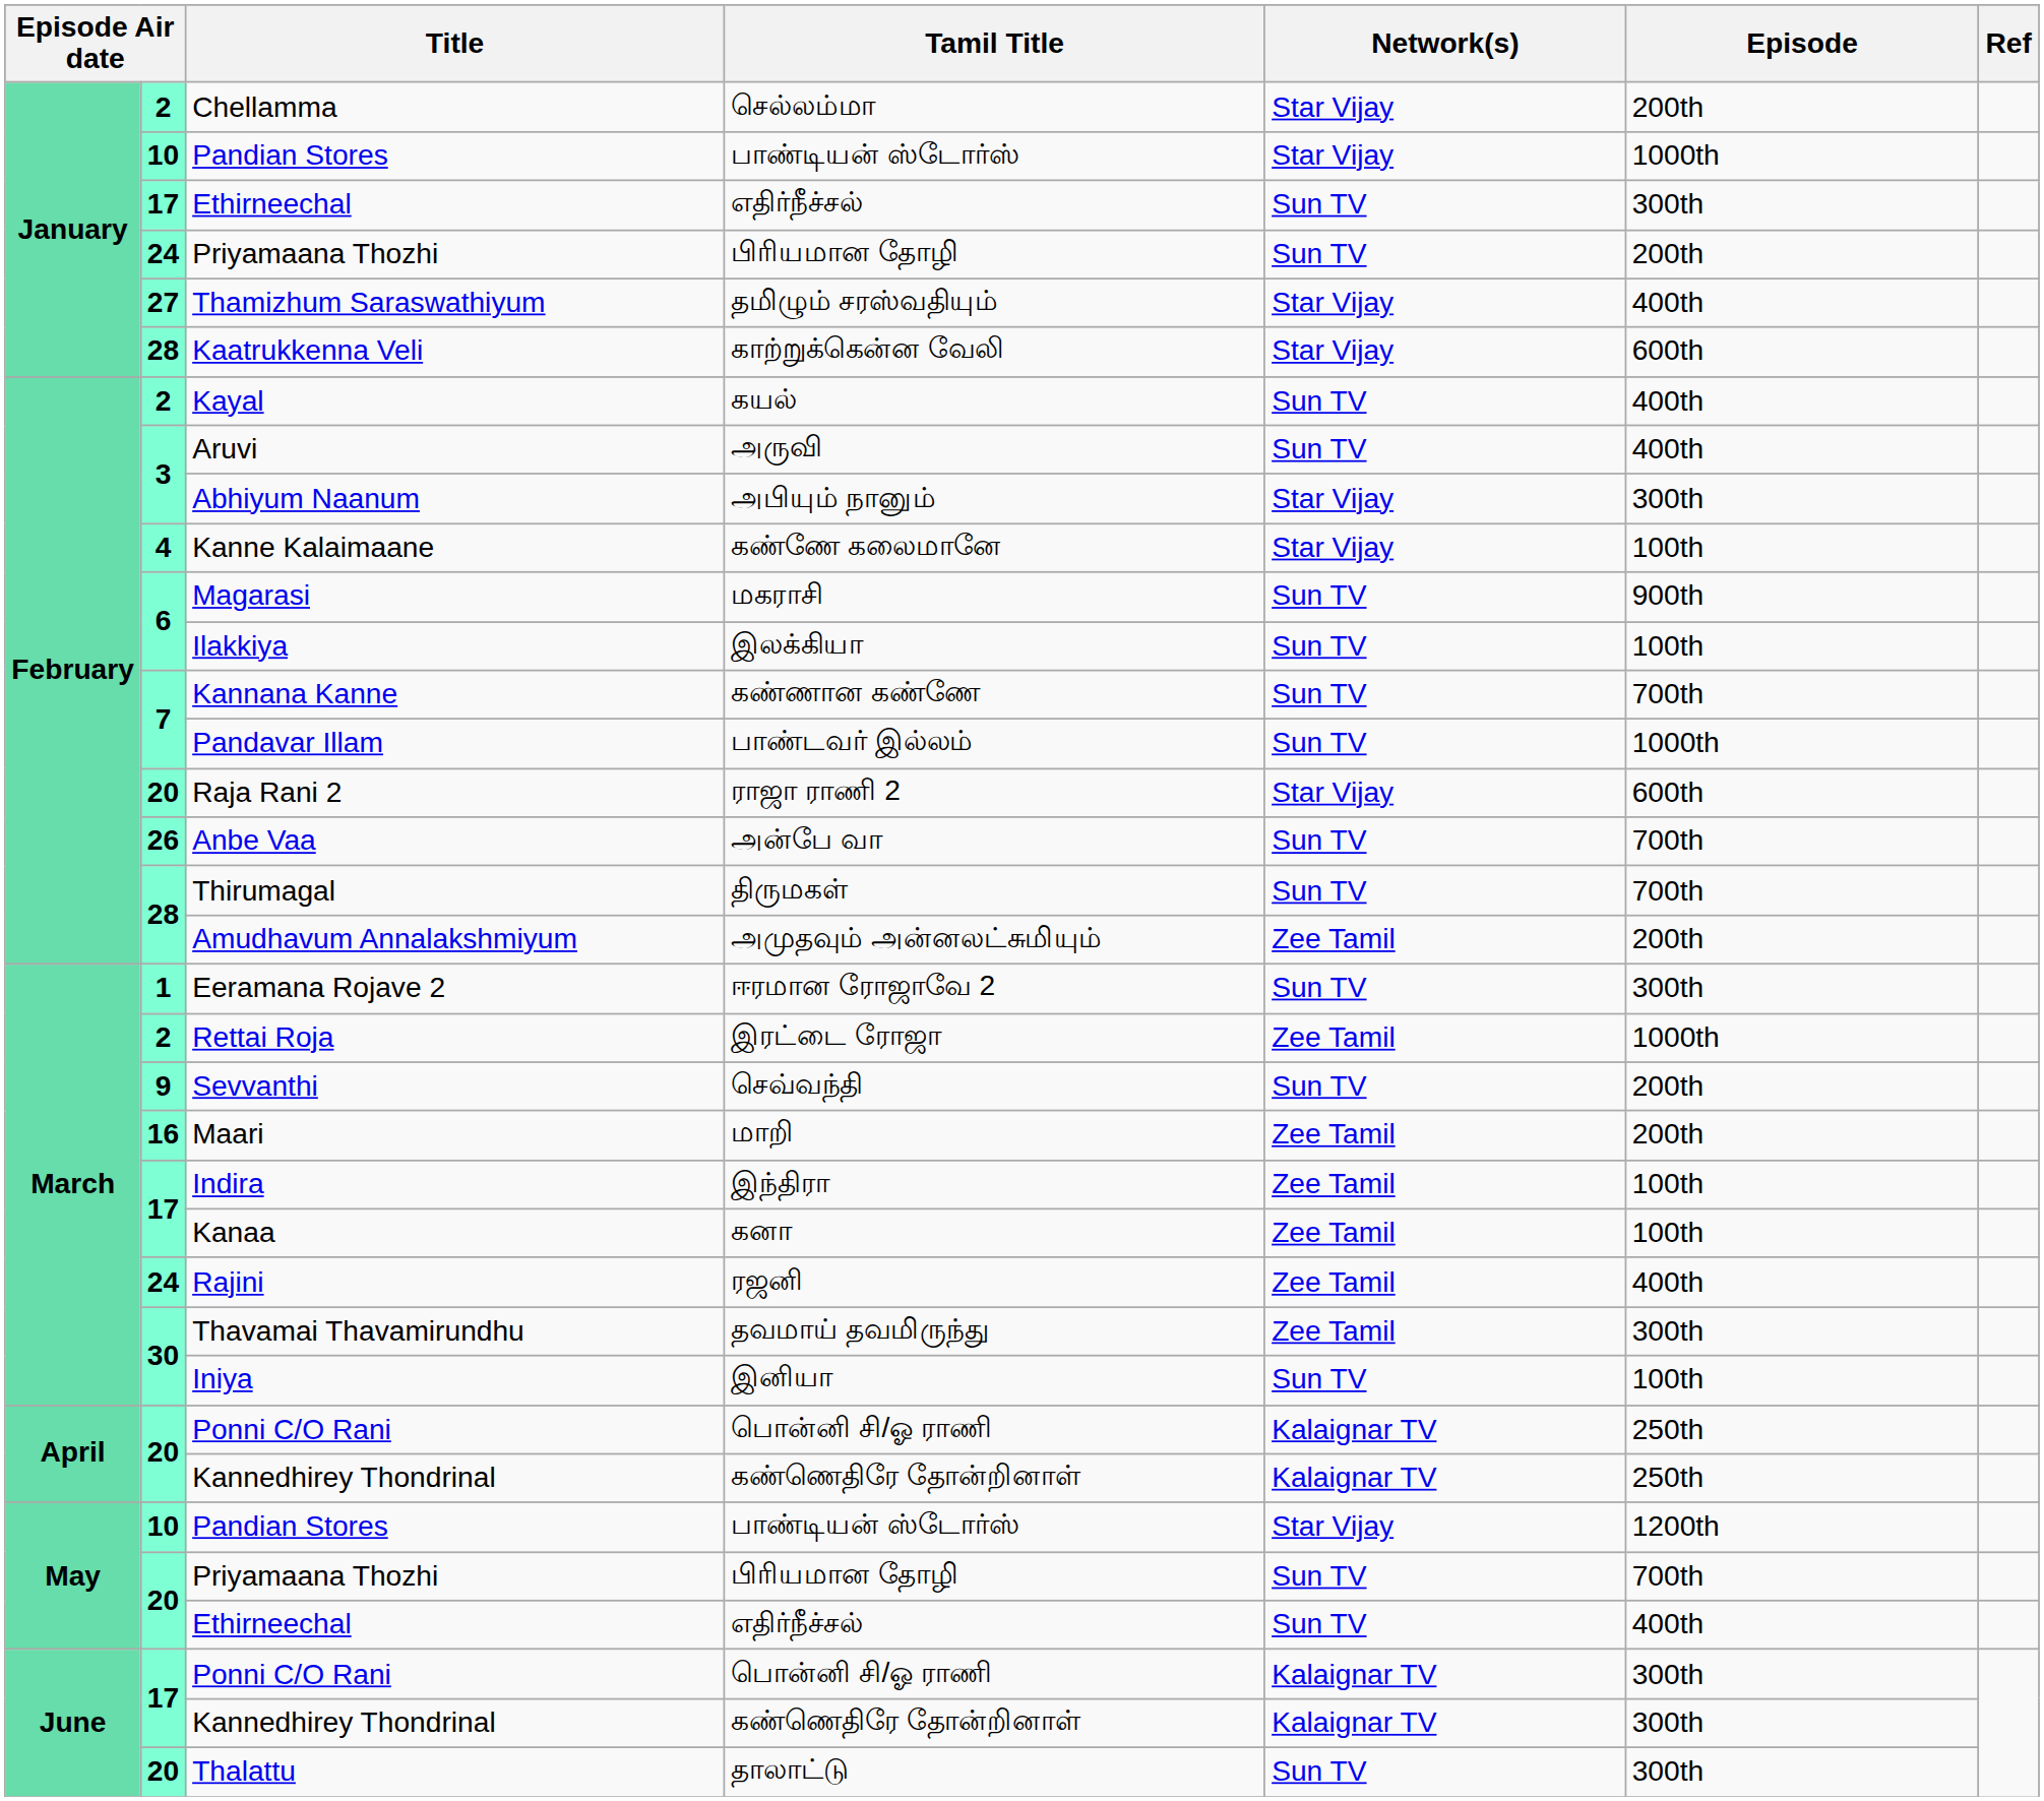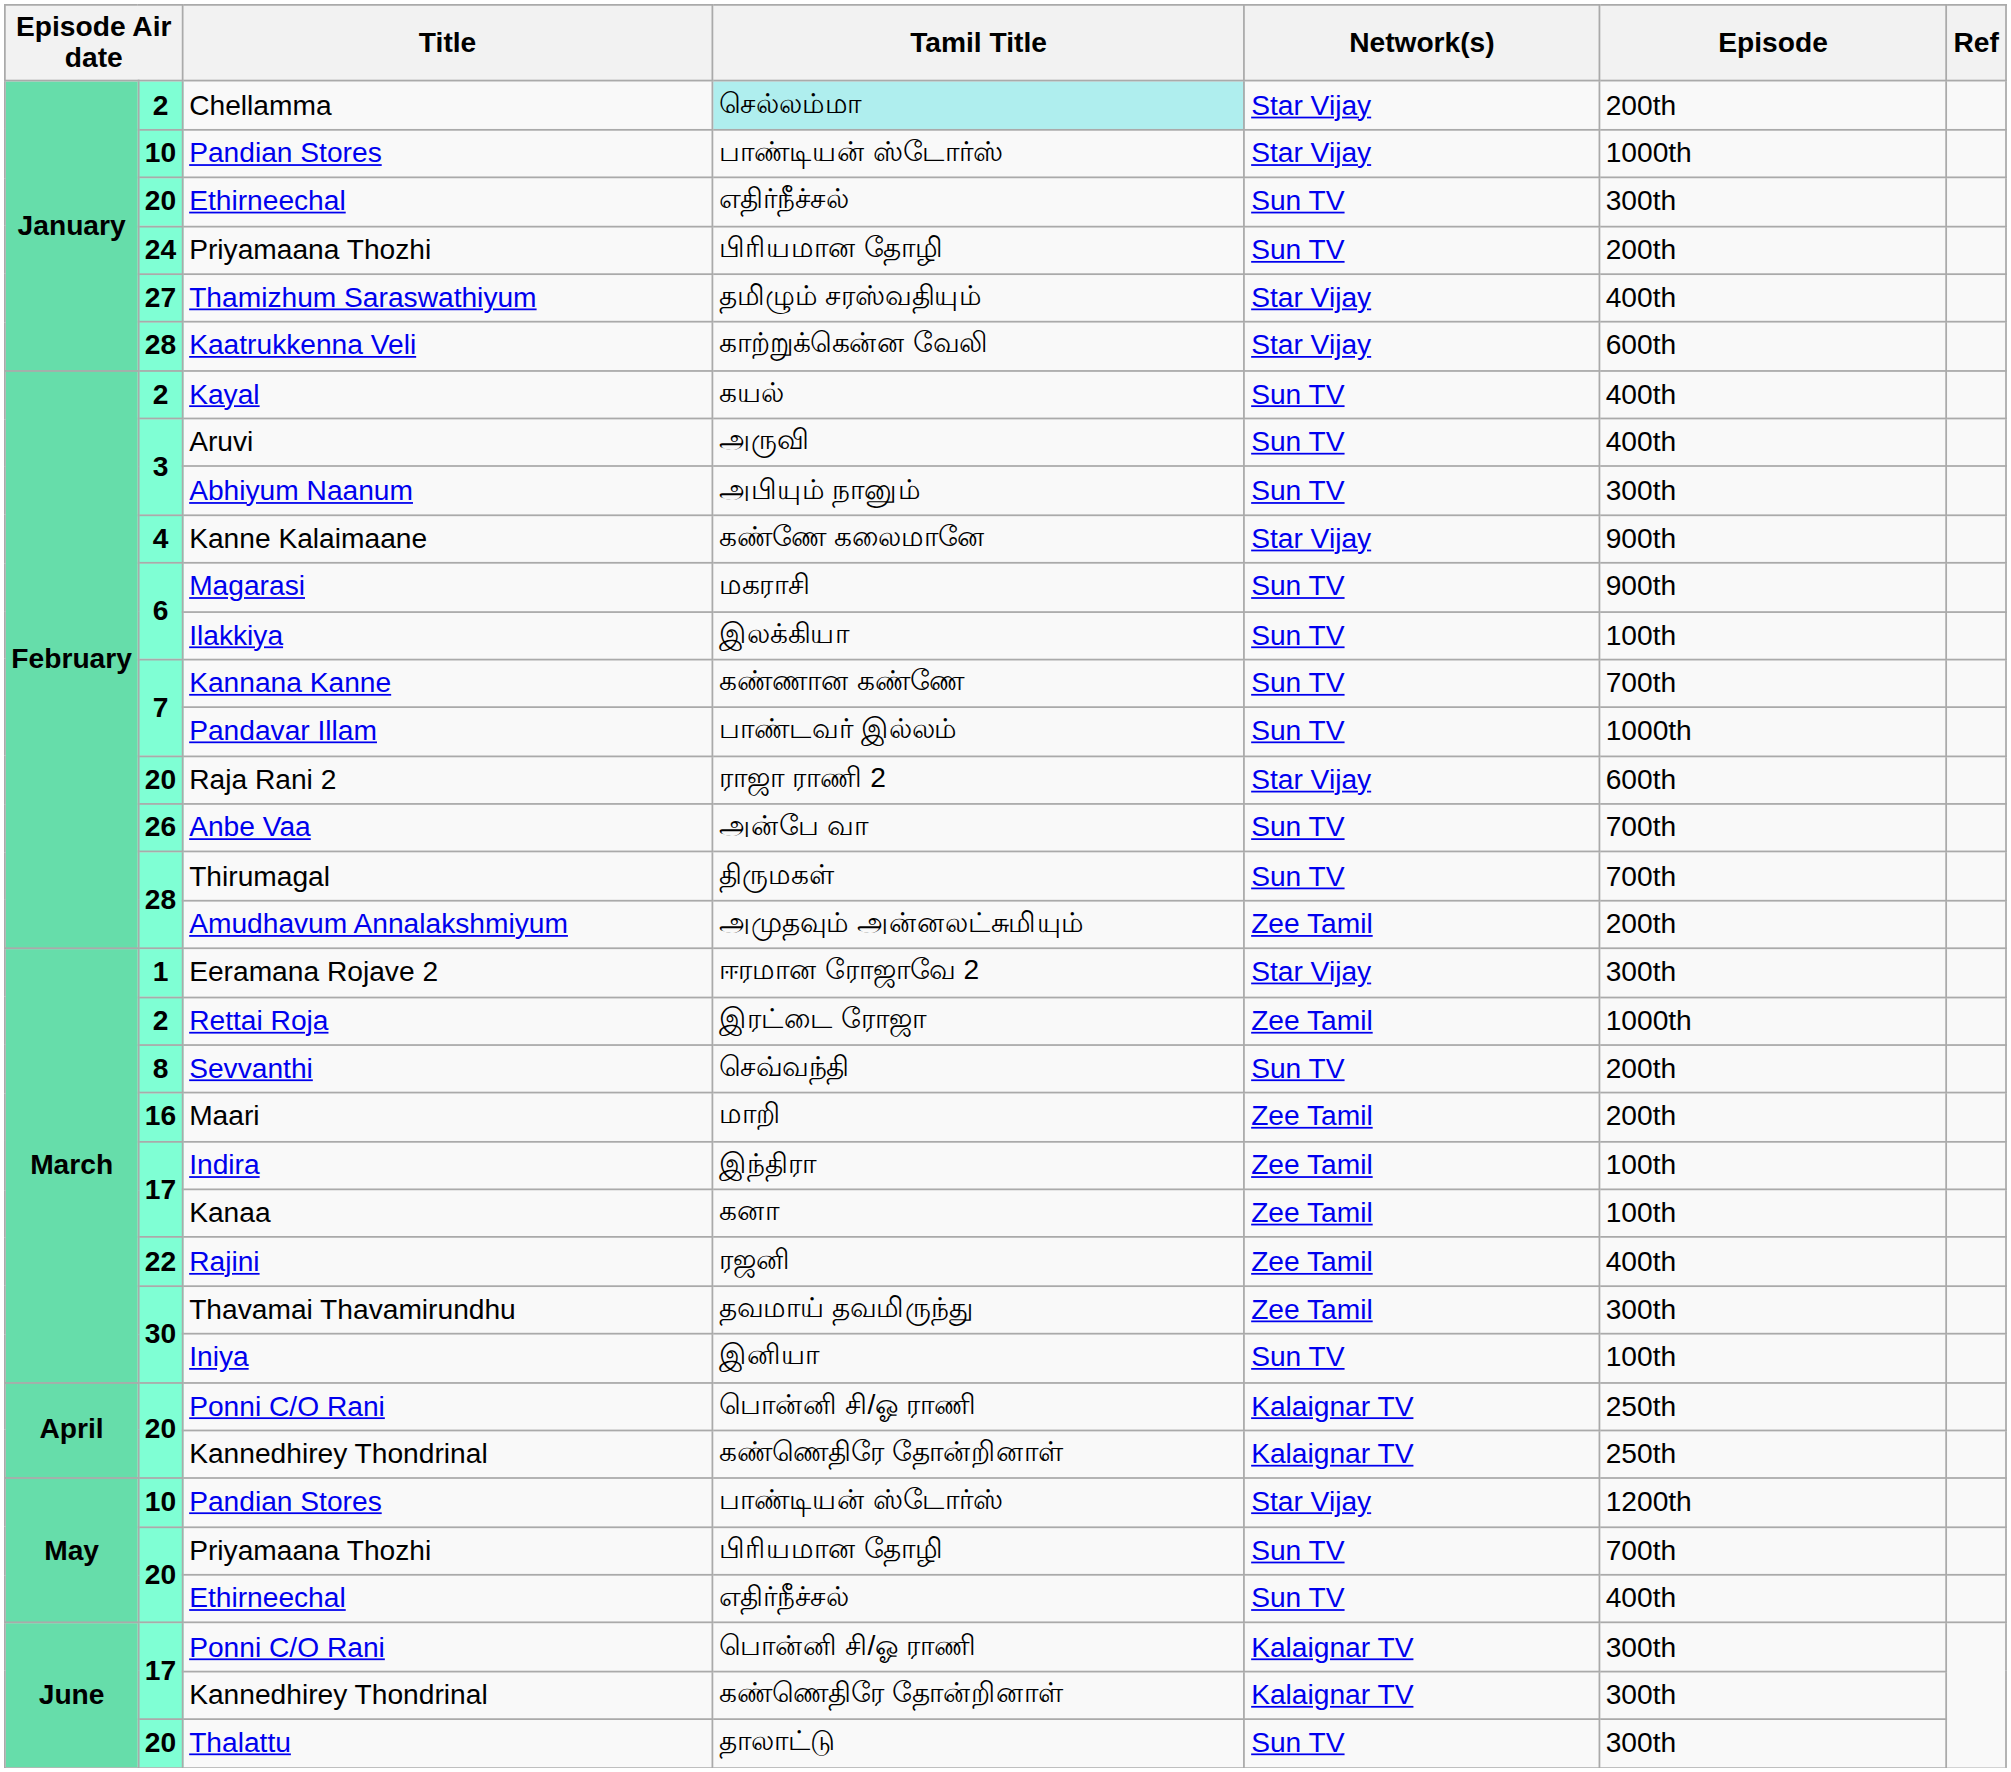Chellamma | Tamil Title: no background -> paleturquoise background
January / Ethirneechal | column 2: 17 -> 20
Abhiyum Naanum | Network(s): Star Vijay -> Sun TV
Kanne Kalaimaane | Episode: 100th -> 900th
Eeramana Rojave 2 | Network(s): Sun TV -> Star Vijay
Sevvanthi | column 2: 9 -> 8
Rajini | column 2: 24 -> 22
